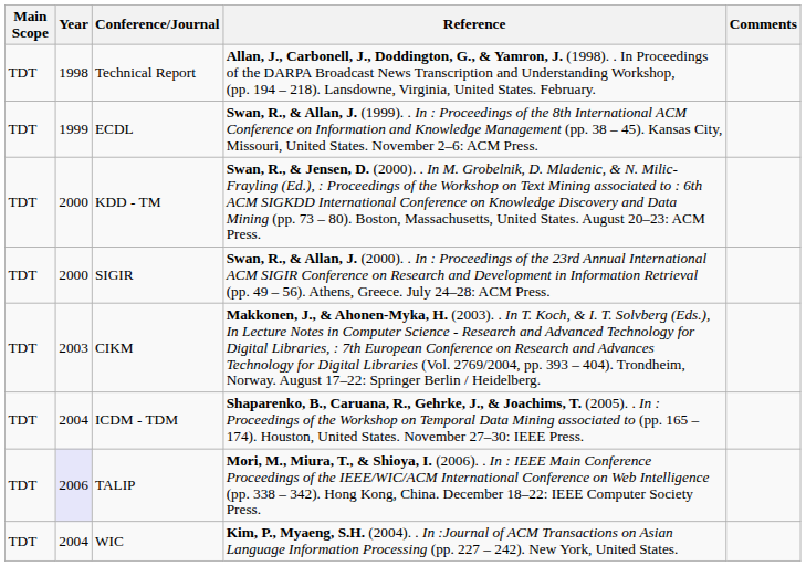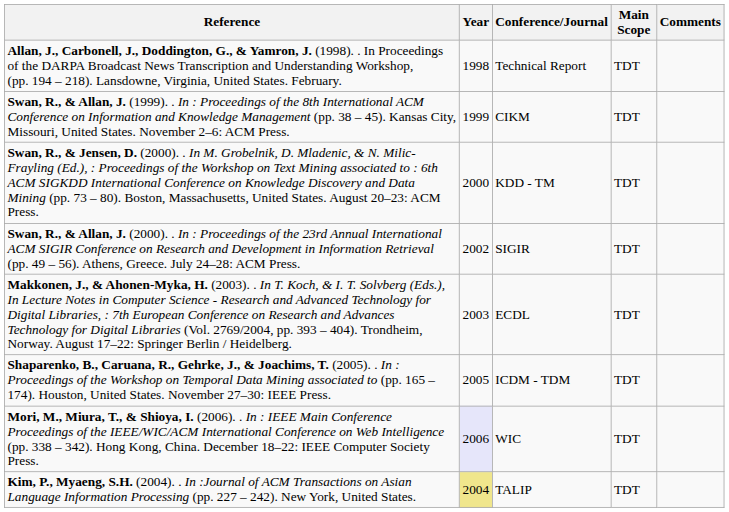columns swapped: Reference <-> Main Scope
row 3 | Conference/Journal: ECDL -> CIKM
row 5 | Year: 2000 -> 2002
row 6 | Conference/Journal: CIKM -> ECDL
row 7 | Year: 2004 -> 2005
row 8 | Conference/Journal: TALIP -> WIC
row 9 | Year: no background -> khaki background
row 9 | Conference/Journal: WIC -> TALIP
